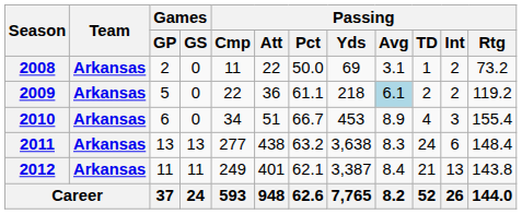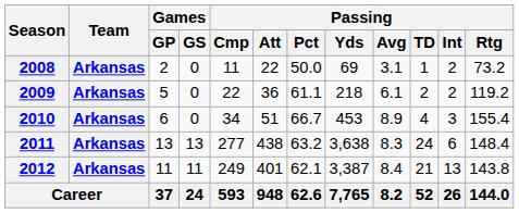2009 | Passing / Avg: lightblue background -> no background
